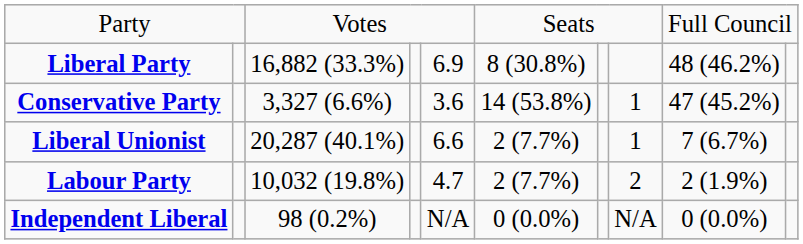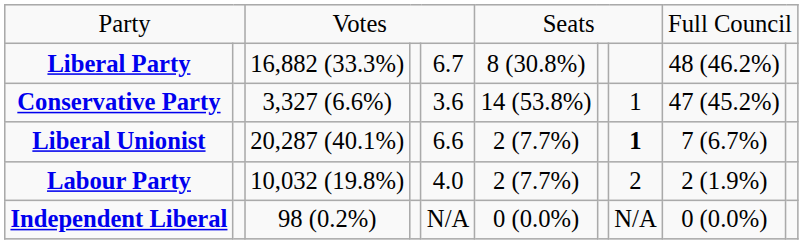Liberal Party | column 5: 6.9 -> 6.7
Liberal Unionist | column 8: normal -> bold
Labour Party | column 5: 4.7 -> 4.0
